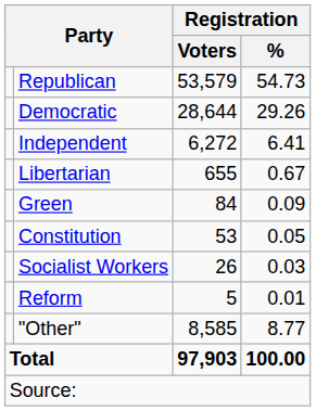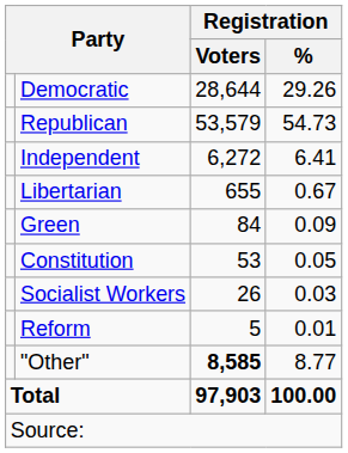rows swapped: Republican <-> Democratic
"Other" | Registration / Voters: normal -> bold
